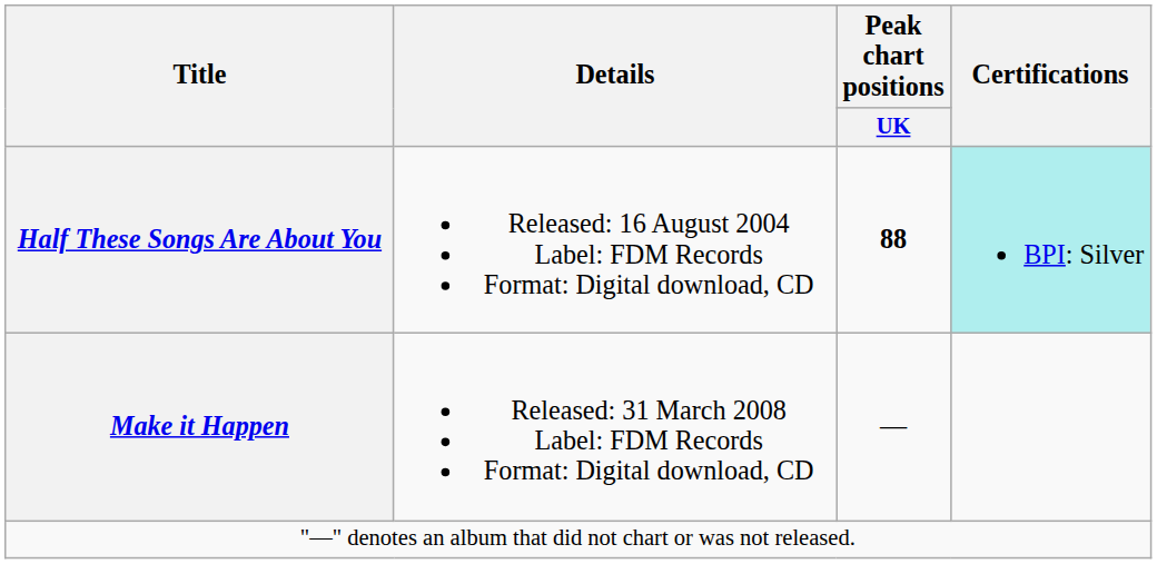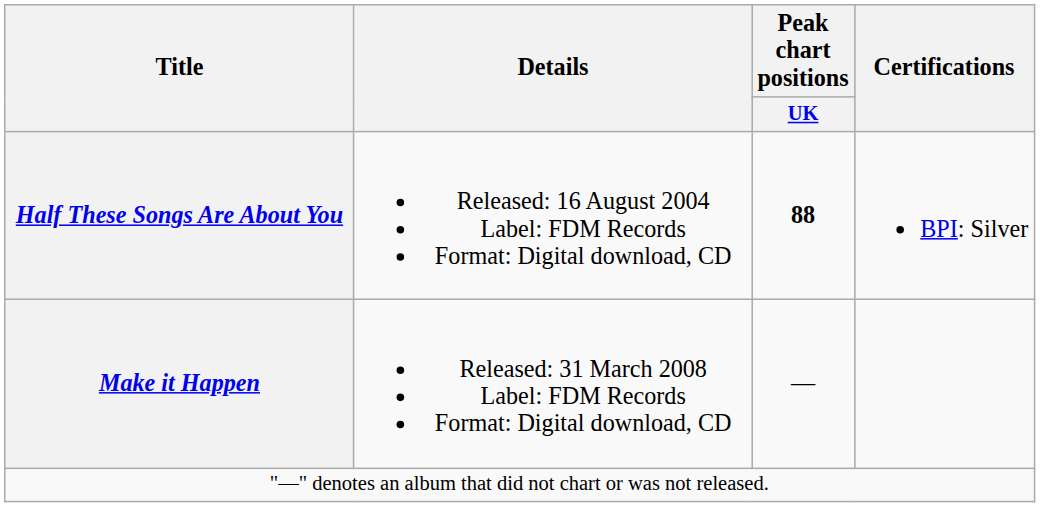Half These Songs Are About You | Certifications: paleturquoise background -> no background
